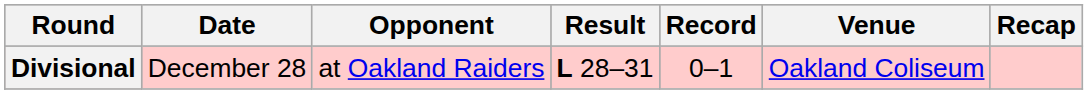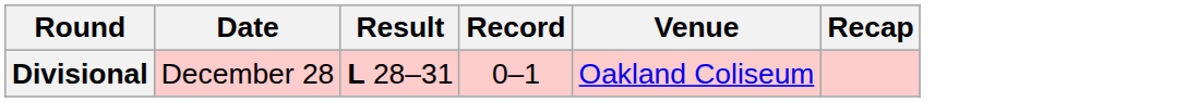- column: Opponent | at Oakland Raiders
